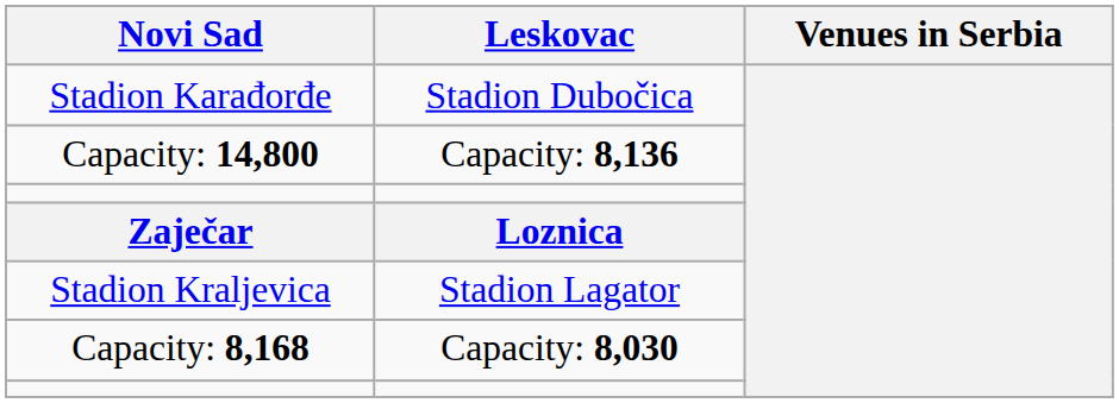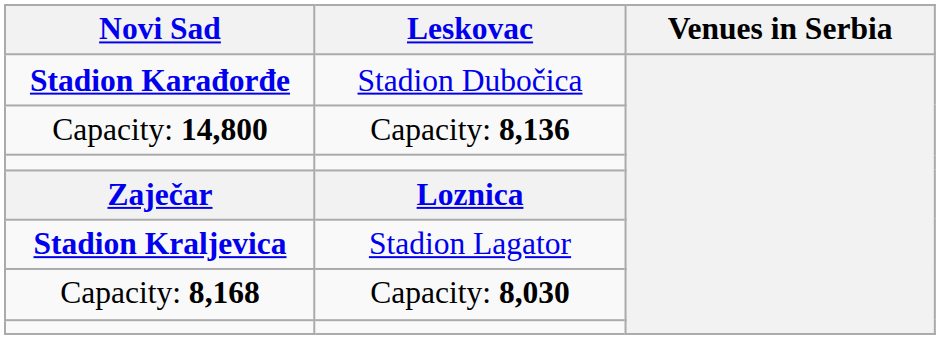Stadion Karađorđe | Novi Sad: normal -> bold
Stadion Kraljevica | Novi Sad: normal -> bold
